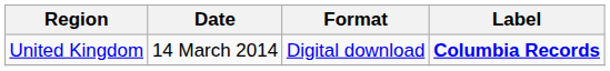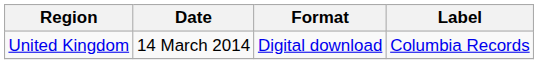United Kingdom | Label: bold -> normal
